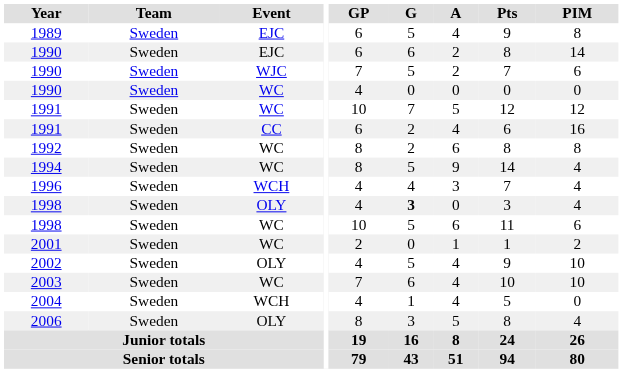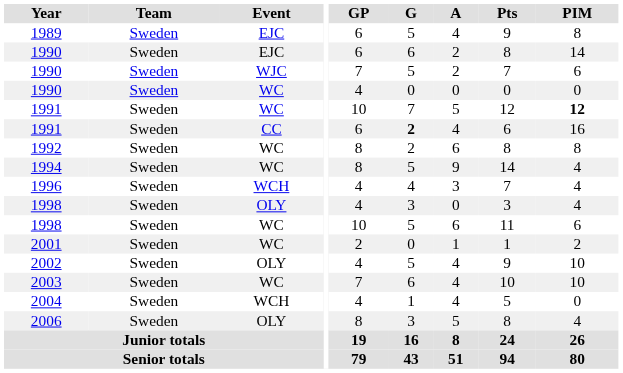1991 / WC | PIM: normal -> bold
1991 / CC | G: normal -> bold
1998 / OLY | G: bold -> normal
